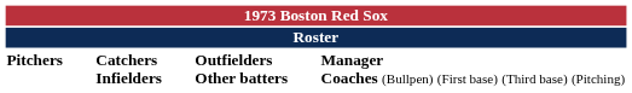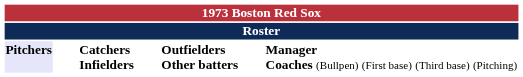Pitchers | column 1: no background -> lavender background
